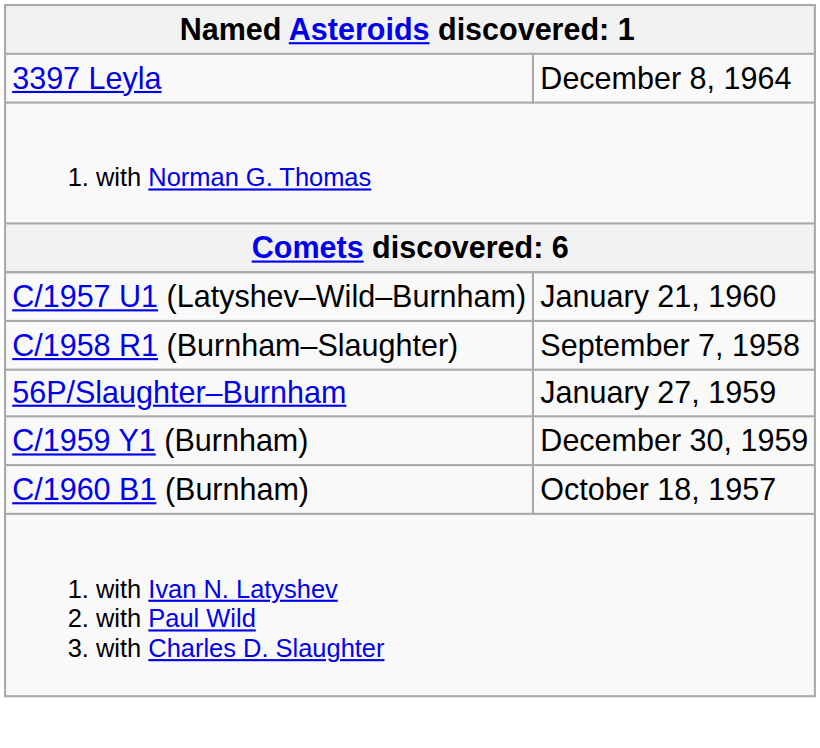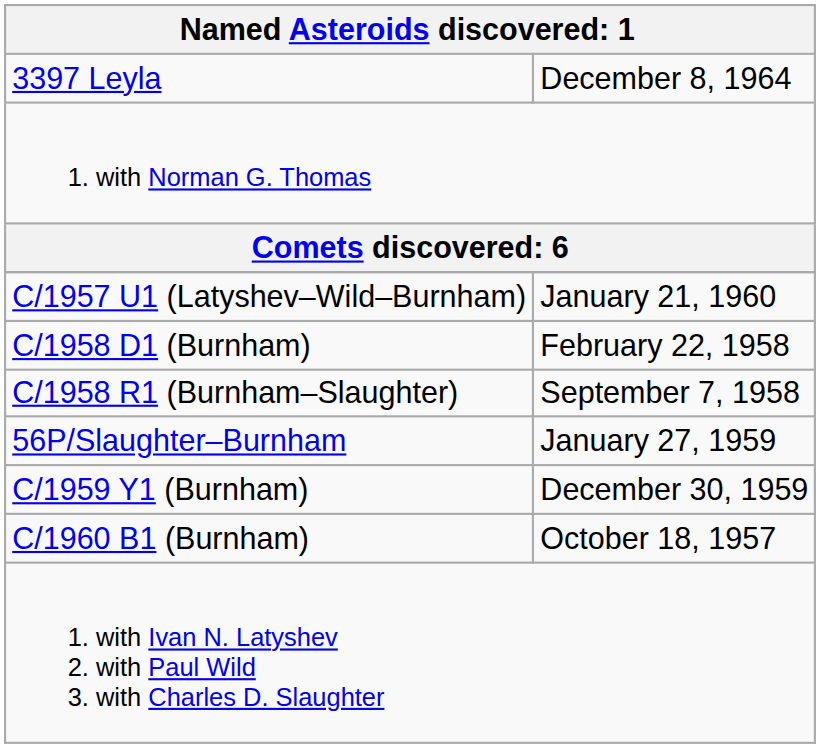+ row: C/1958 D1 (Burnham) | February 22, 1958
